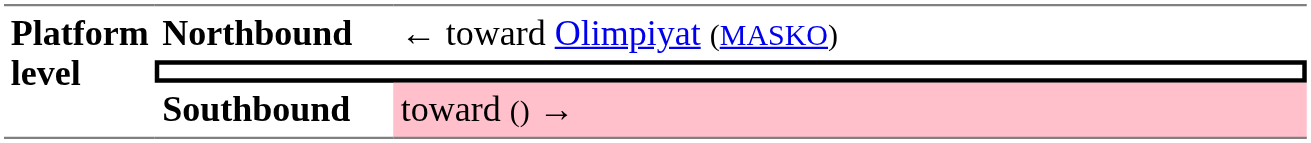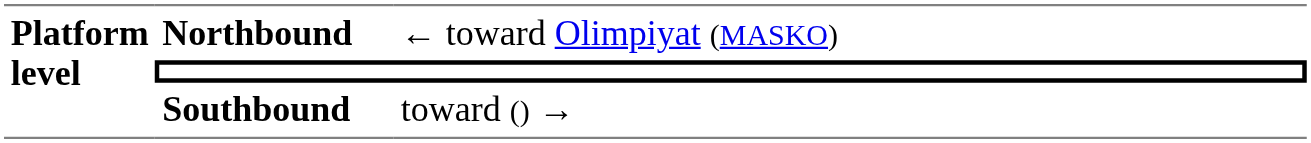Southbound | column 3: pink background -> no background
